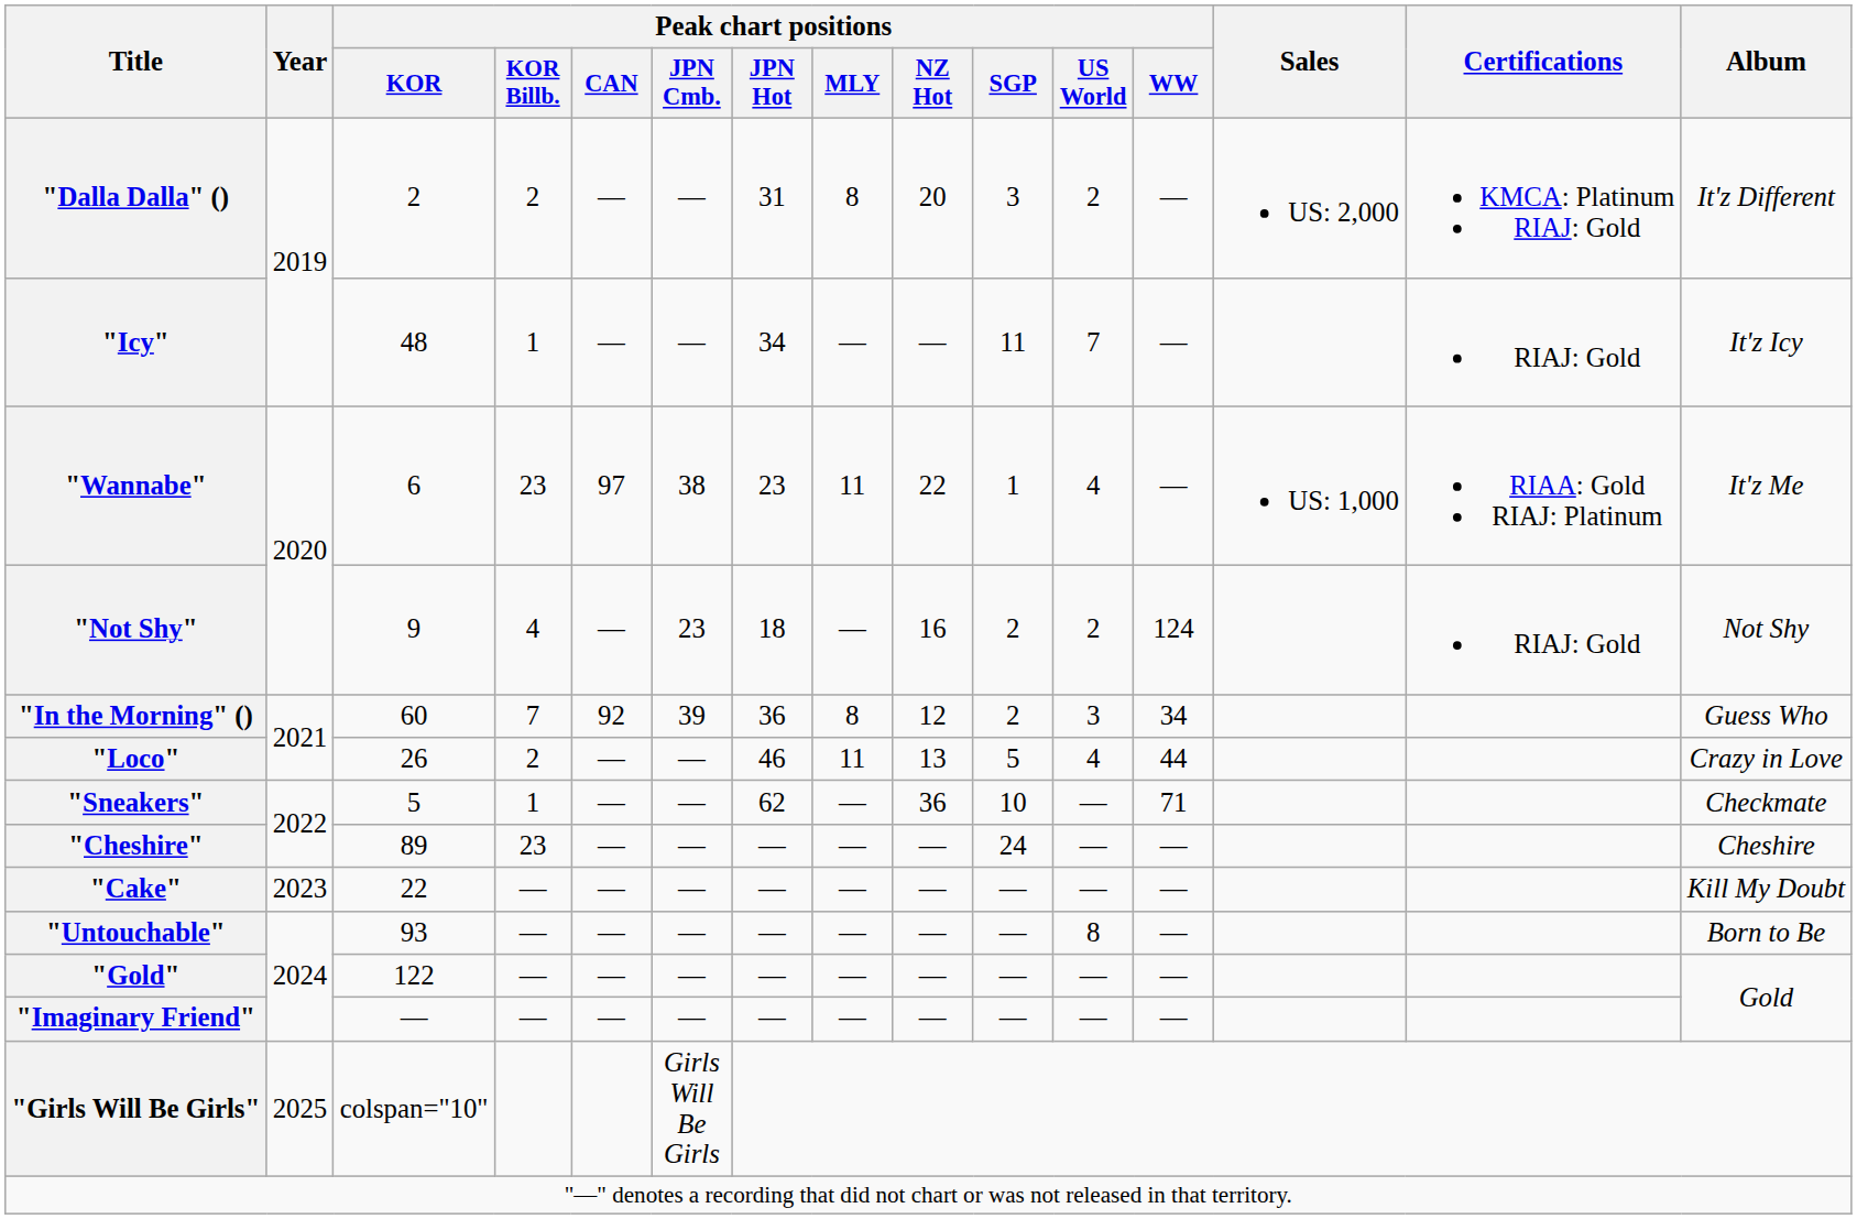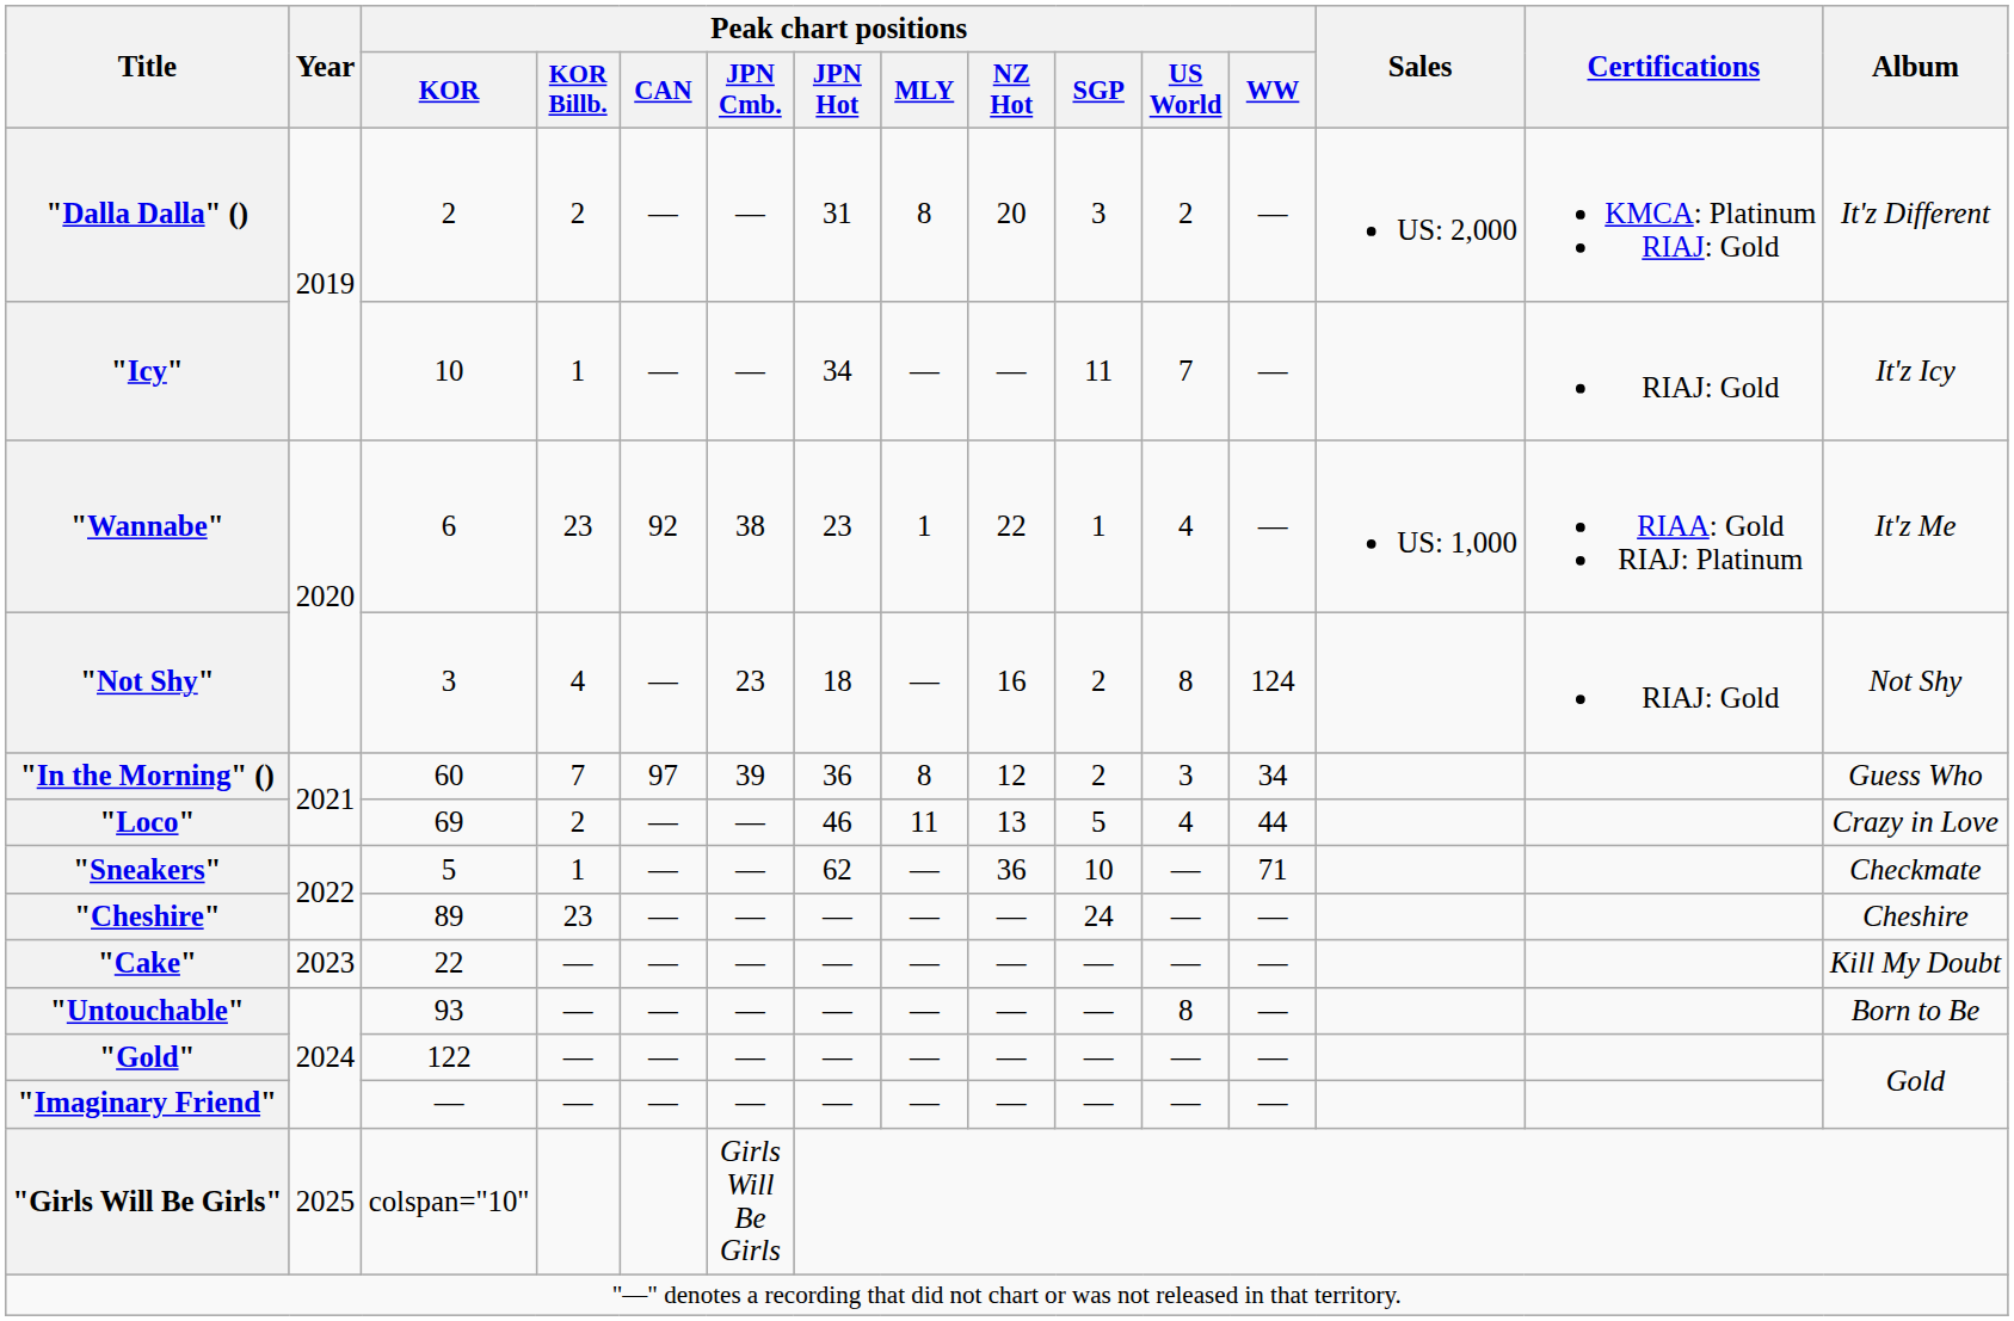"Icy" | Peak chart positions / KOR: 48 -> 10
"Wannabe" | Peak chart positions / CAN: 97 -> 92
"Wannabe" | Peak chart positions / MLY: 11 -> 1
"Not Shy" | Peak chart positions / KOR: 9 -> 3
"Not Shy" | Peak chart positions / US World: 2 -> 8
"In the Morning" () | Peak chart positions / CAN: 92 -> 97
"Loco" | Peak chart positions / KOR: 26 -> 69
